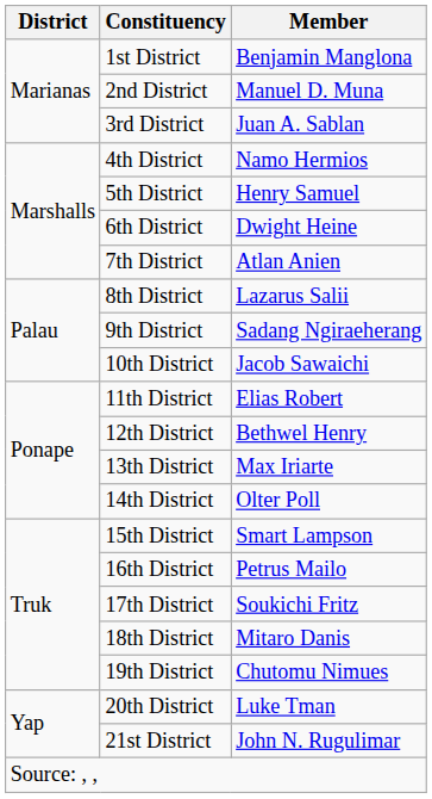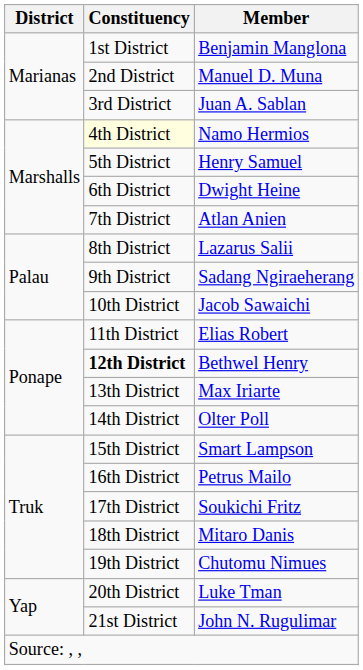4th District | Constituency: no background -> lightyellow background
12th District | Constituency: normal -> bold
